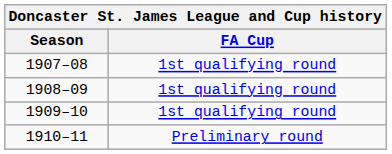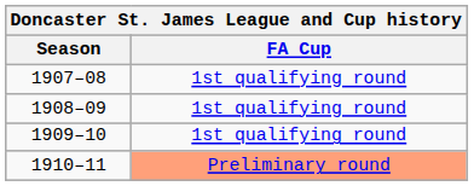1910–11 | FA Cup: no background -> lightsalmon background
